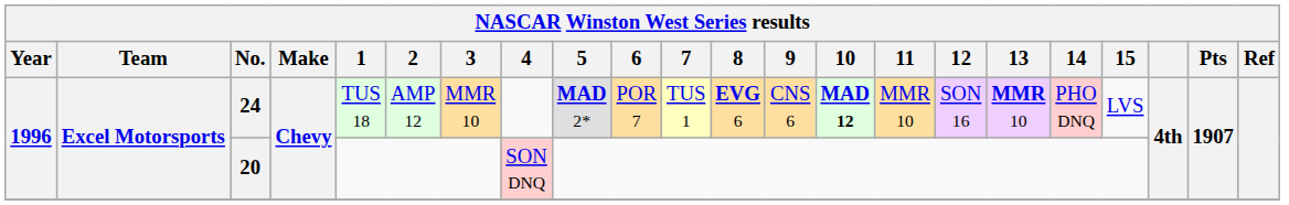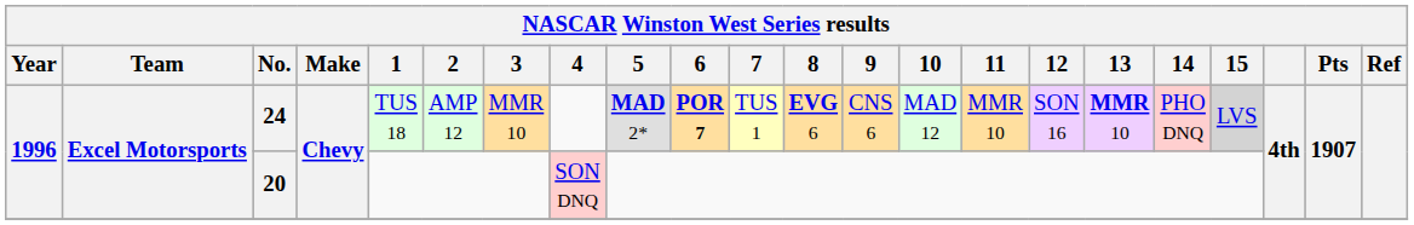24 | 6: normal -> bold
24 | 10: bold -> normal
24 | 15: no background -> lightgrey background
